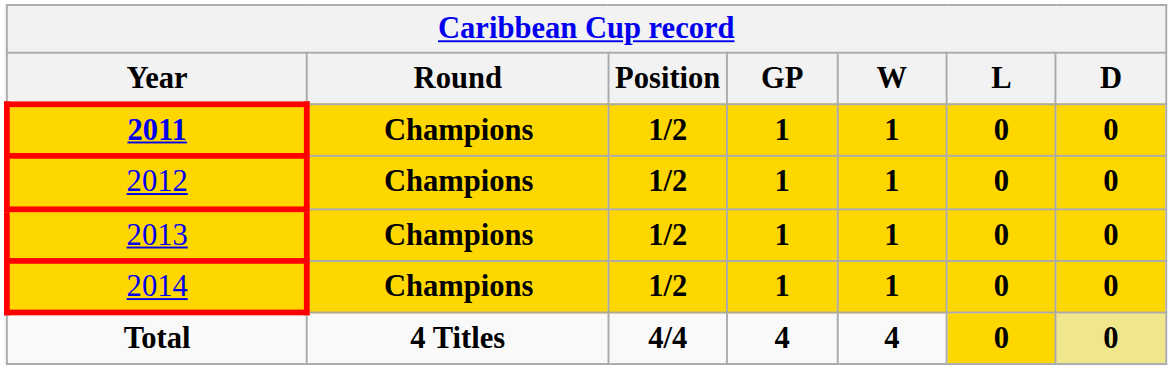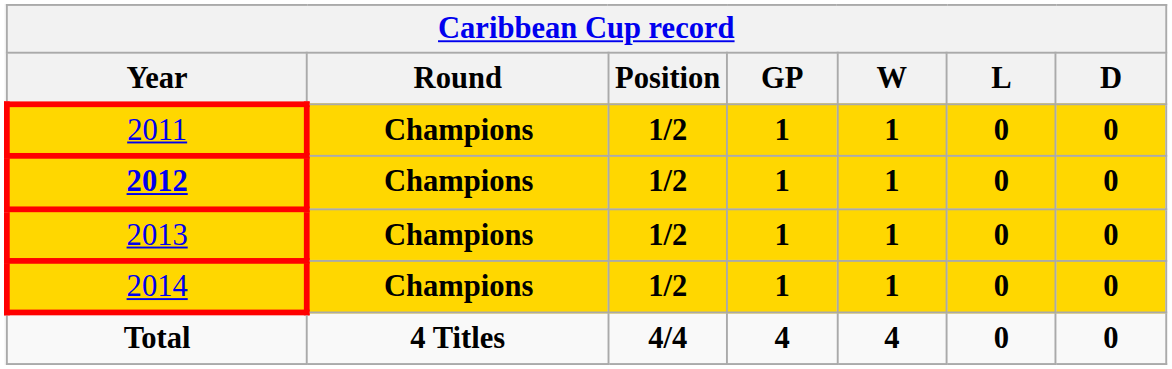2011 | Year: bold -> normal
2012 | Year: normal -> bold
Total | L: gold background -> no background
Total | D: khaki background -> no background
